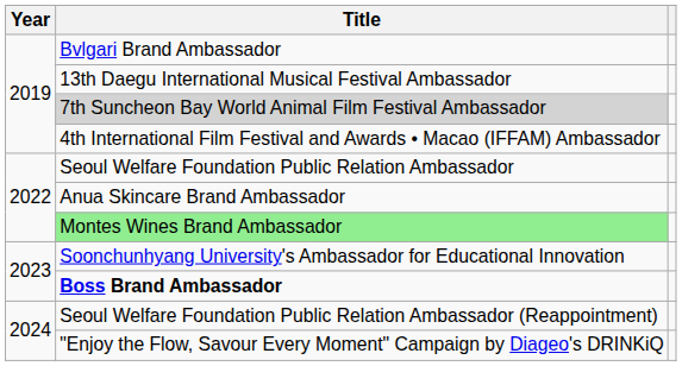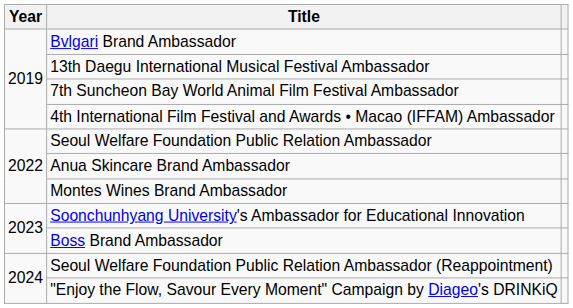7th Suncheon Bay World Animal Film Festival Ambassador | Title: lightgrey background -> no background
Montes Wines Brand Ambassador | Title: lightgreen background -> no background
Boss Brand Ambassador | Title: bold -> normal
